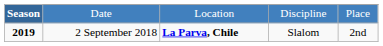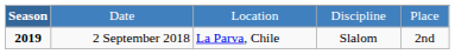2019 | column 3: bold -> normal
